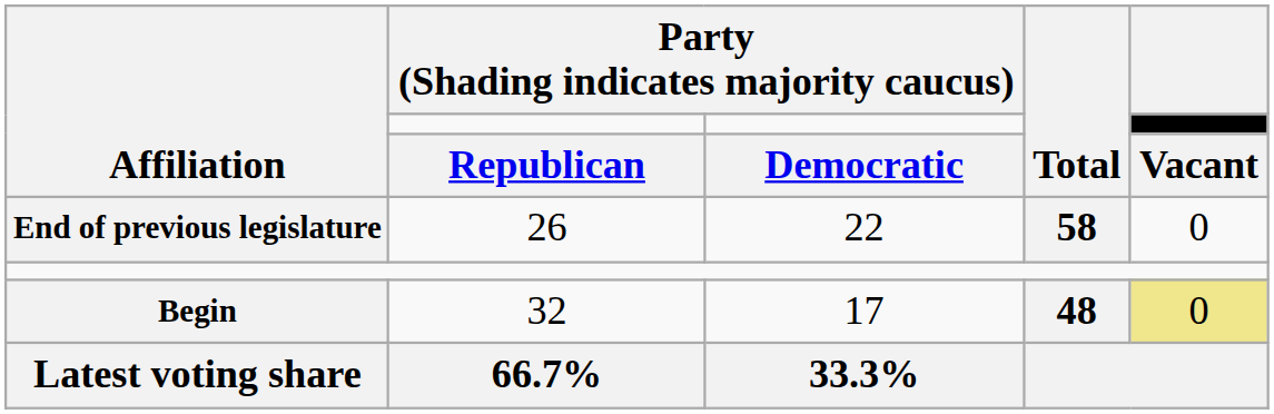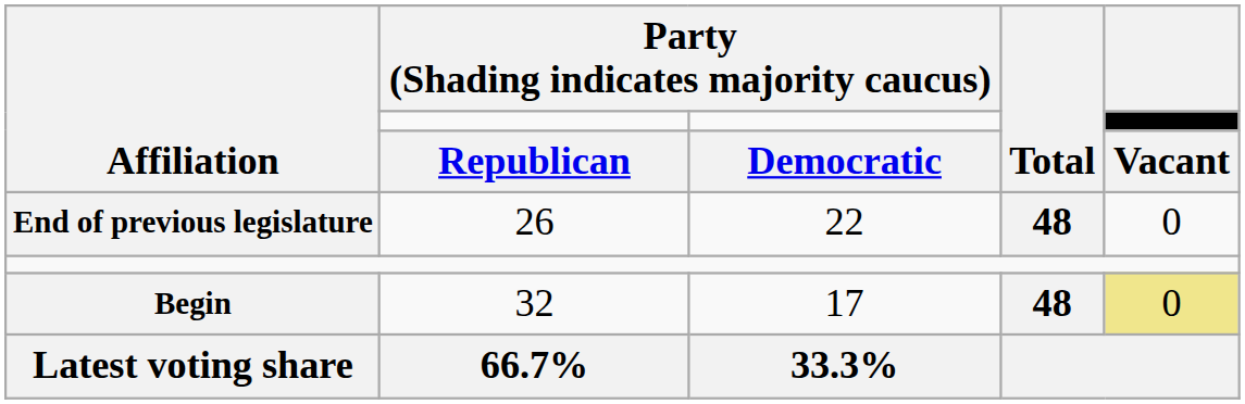End of previous legislature | Total: 58 -> 48
